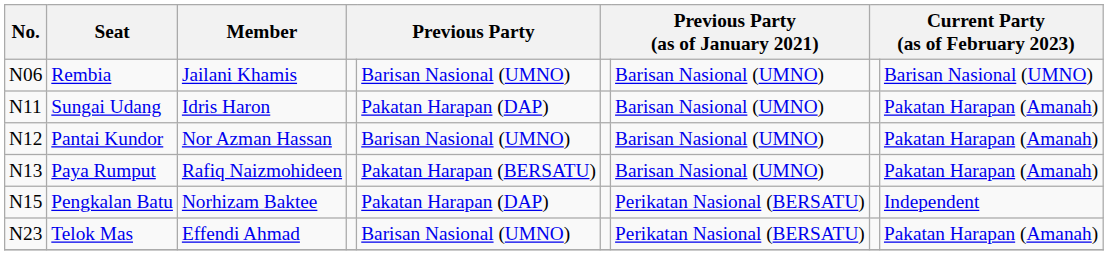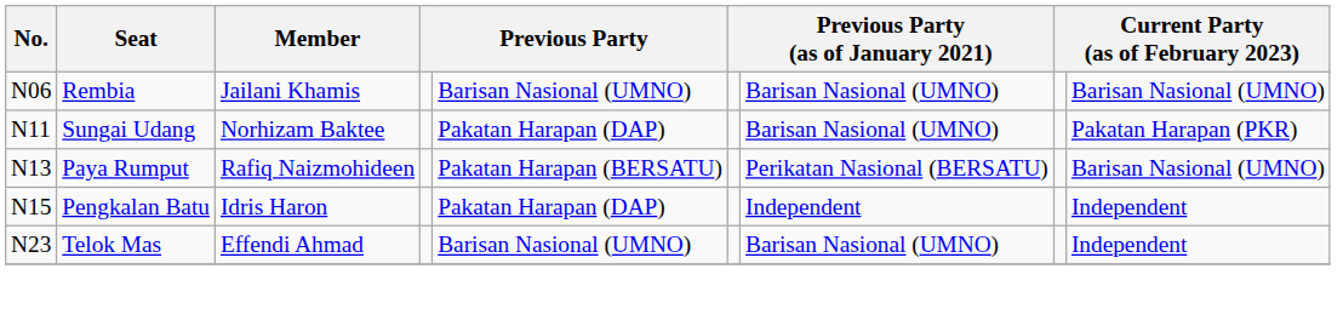Sungai Udang | Member: Idris Haron -> Norhizam Baktee
Sungai Udang | column 9: Pakatan Harapan (Amanah) -> Pakatan Harapan (PKR)
- row: N12 | Pantai Kundor | Nor Azman Hassan | Barisan Nasional (UMNO) | Barisan Nasional (UMNO) | Pakatan Harapan (Amanah)
Paya Rumput | column 7: Barisan Nasional (UMNO) -> Perikatan Nasional (BERSATU)
Paya Rumput | column 9: Pakatan Harapan (Amanah) -> Barisan Nasional (UMNO)
Pengkalan Batu | Member: Norhizam Baktee -> Idris Haron
Pengkalan Batu | column 7: Perikatan Nasional (BERSATU) -> Independent
Telok Mas | column 7: Perikatan Nasional (BERSATU) -> Barisan Nasional (UMNO)
Telok Mas | column 9: Pakatan Harapan (Amanah) -> Independent
